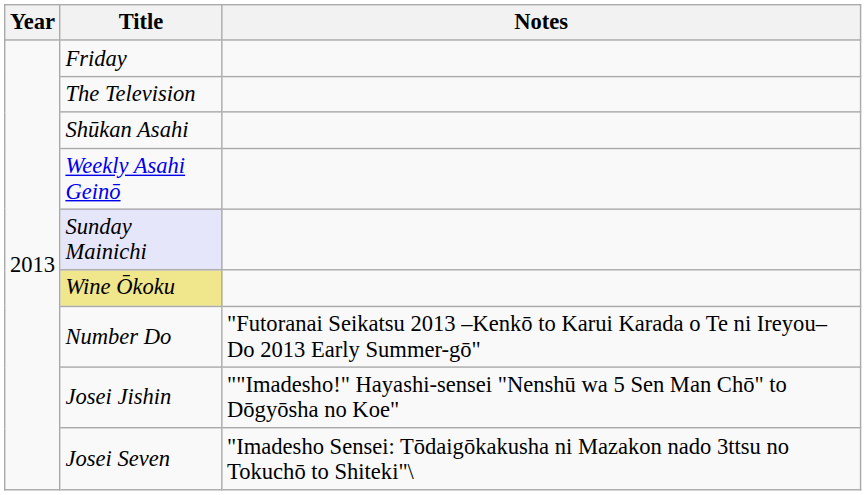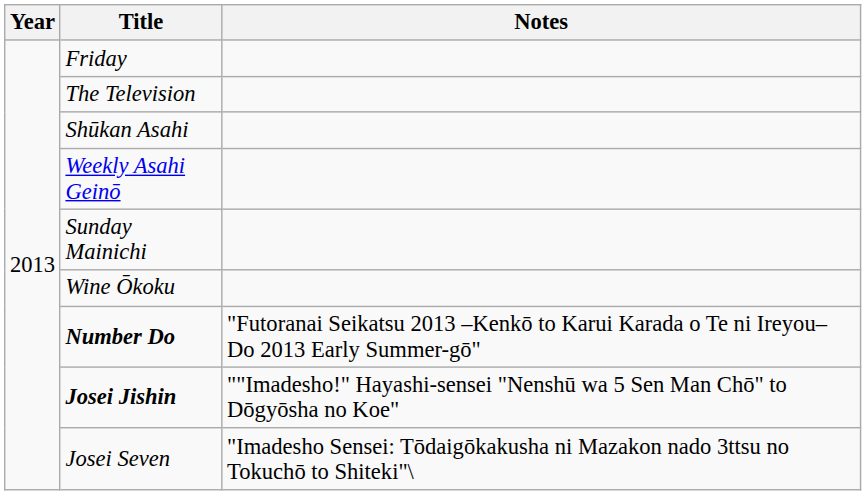Sunday Mainichi | Title: lavender background -> no background
Wine Ōkoku | Title: khaki background -> no background
Number Do | Title: normal -> bold
Josei Jishin | Title: normal -> bold
